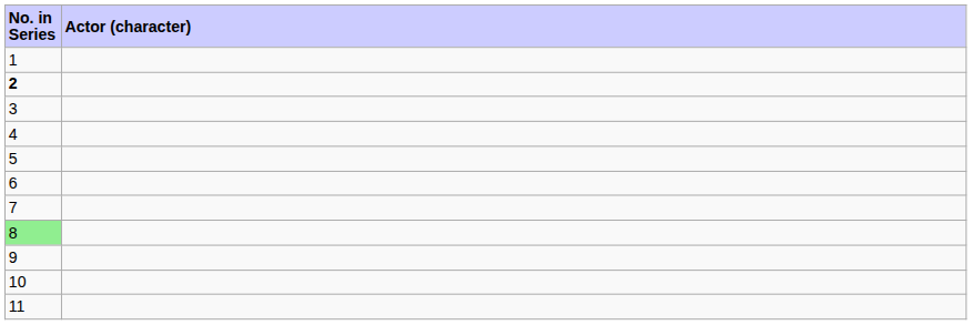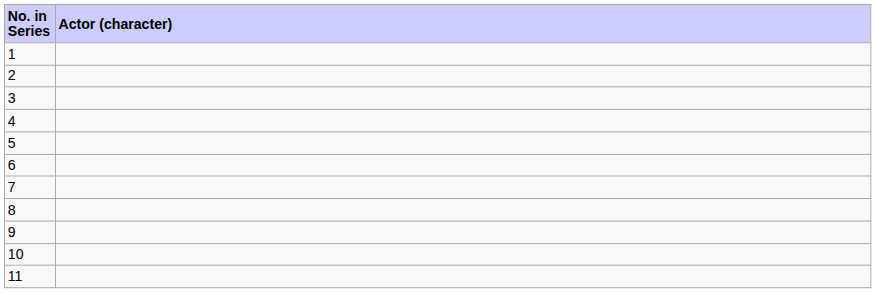2 | No. in Series: bold -> normal
8 | No. in Series: lightgreen background -> no background
